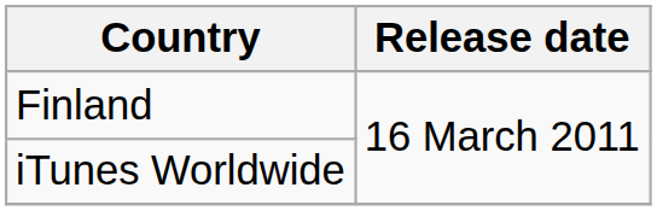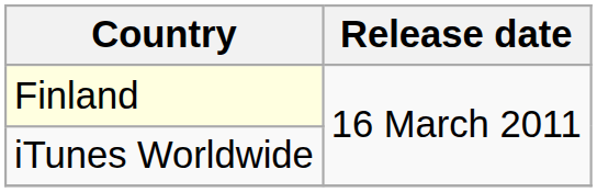Finland | Country: no background -> lightyellow background
